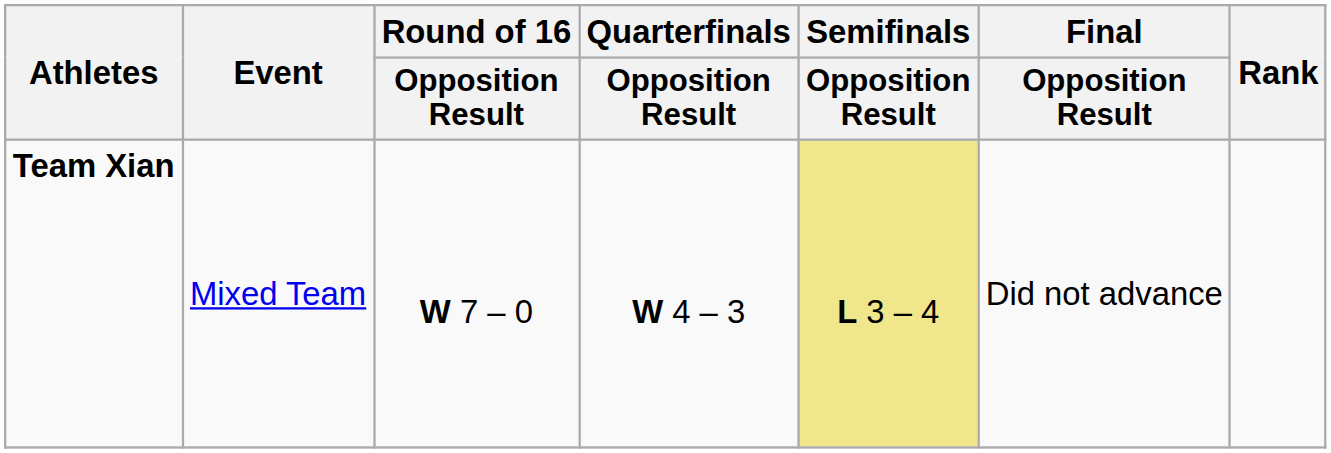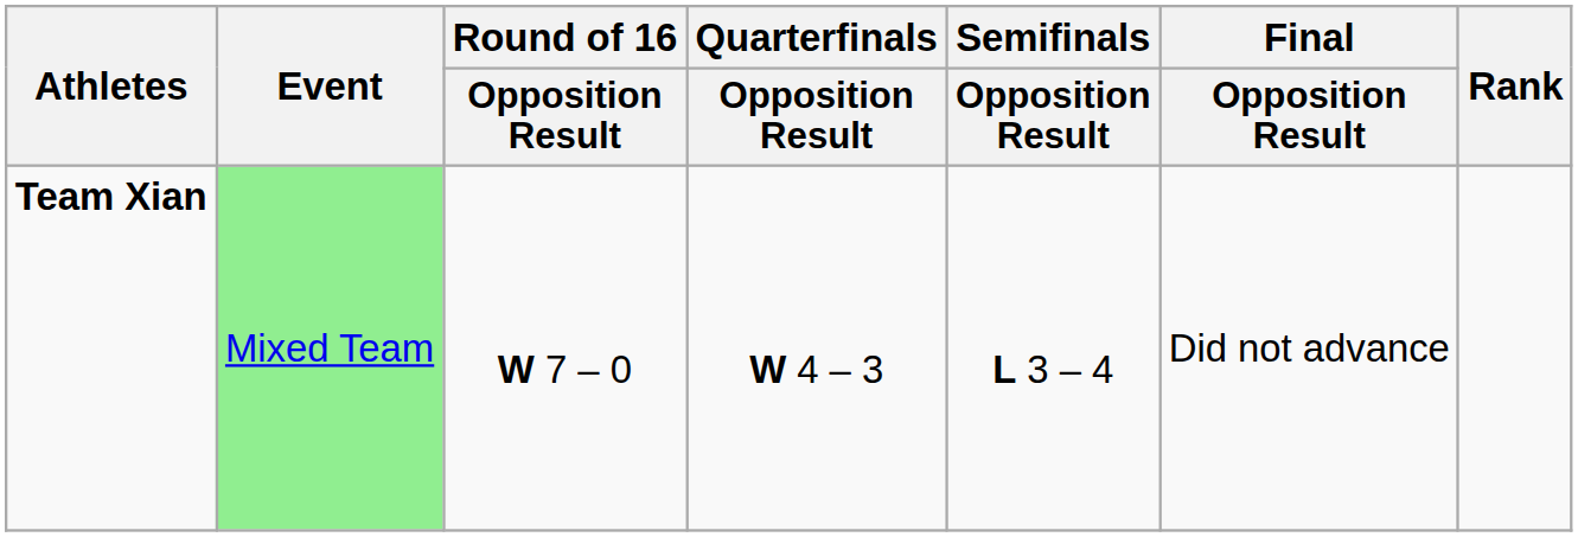Team Xian | Event: no background -> lightgreen background
Team Xian | Semifinals / Opposition Result: khaki background -> no background
